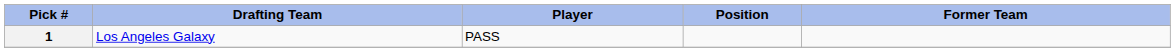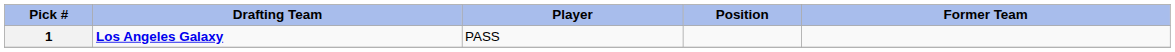1 | Drafting Team: normal -> bold
